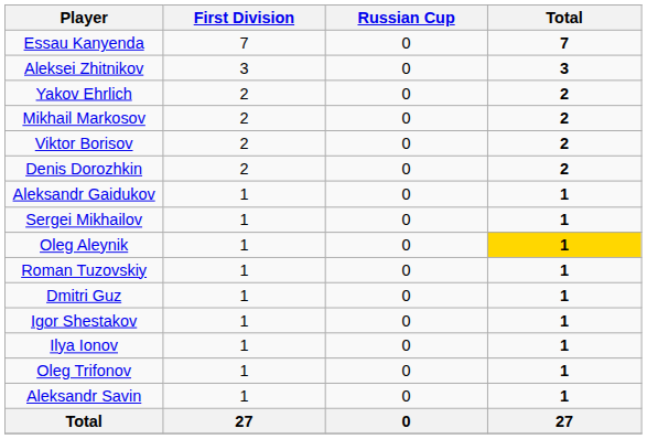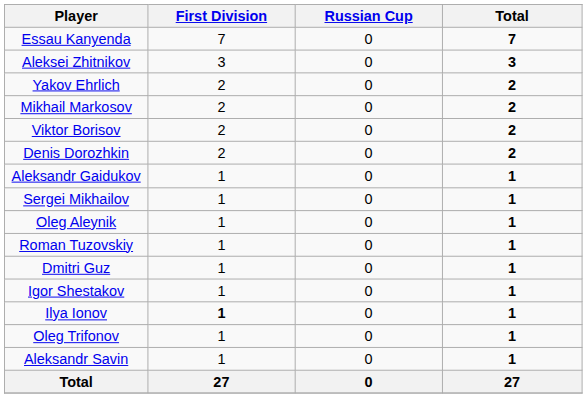Oleg Aleynik | Total: gold background -> no background
Ilya Ionov | First Division: normal -> bold
